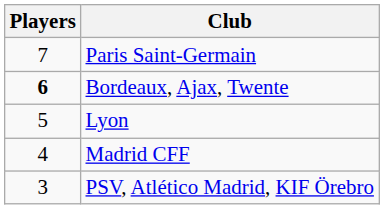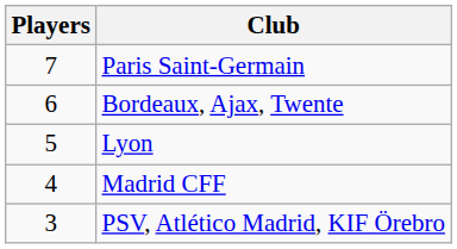Bordeaux, Ajax, Twente | Players: bold -> normal
